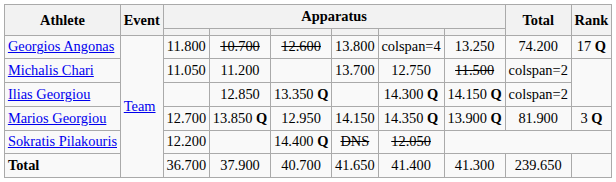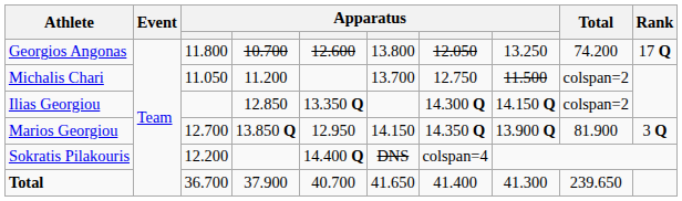Georgios Angonas | column 7: colspan=4 -> 12.050
Sokratis Pilakouris | column 7: 12.050 -> colspan=4
